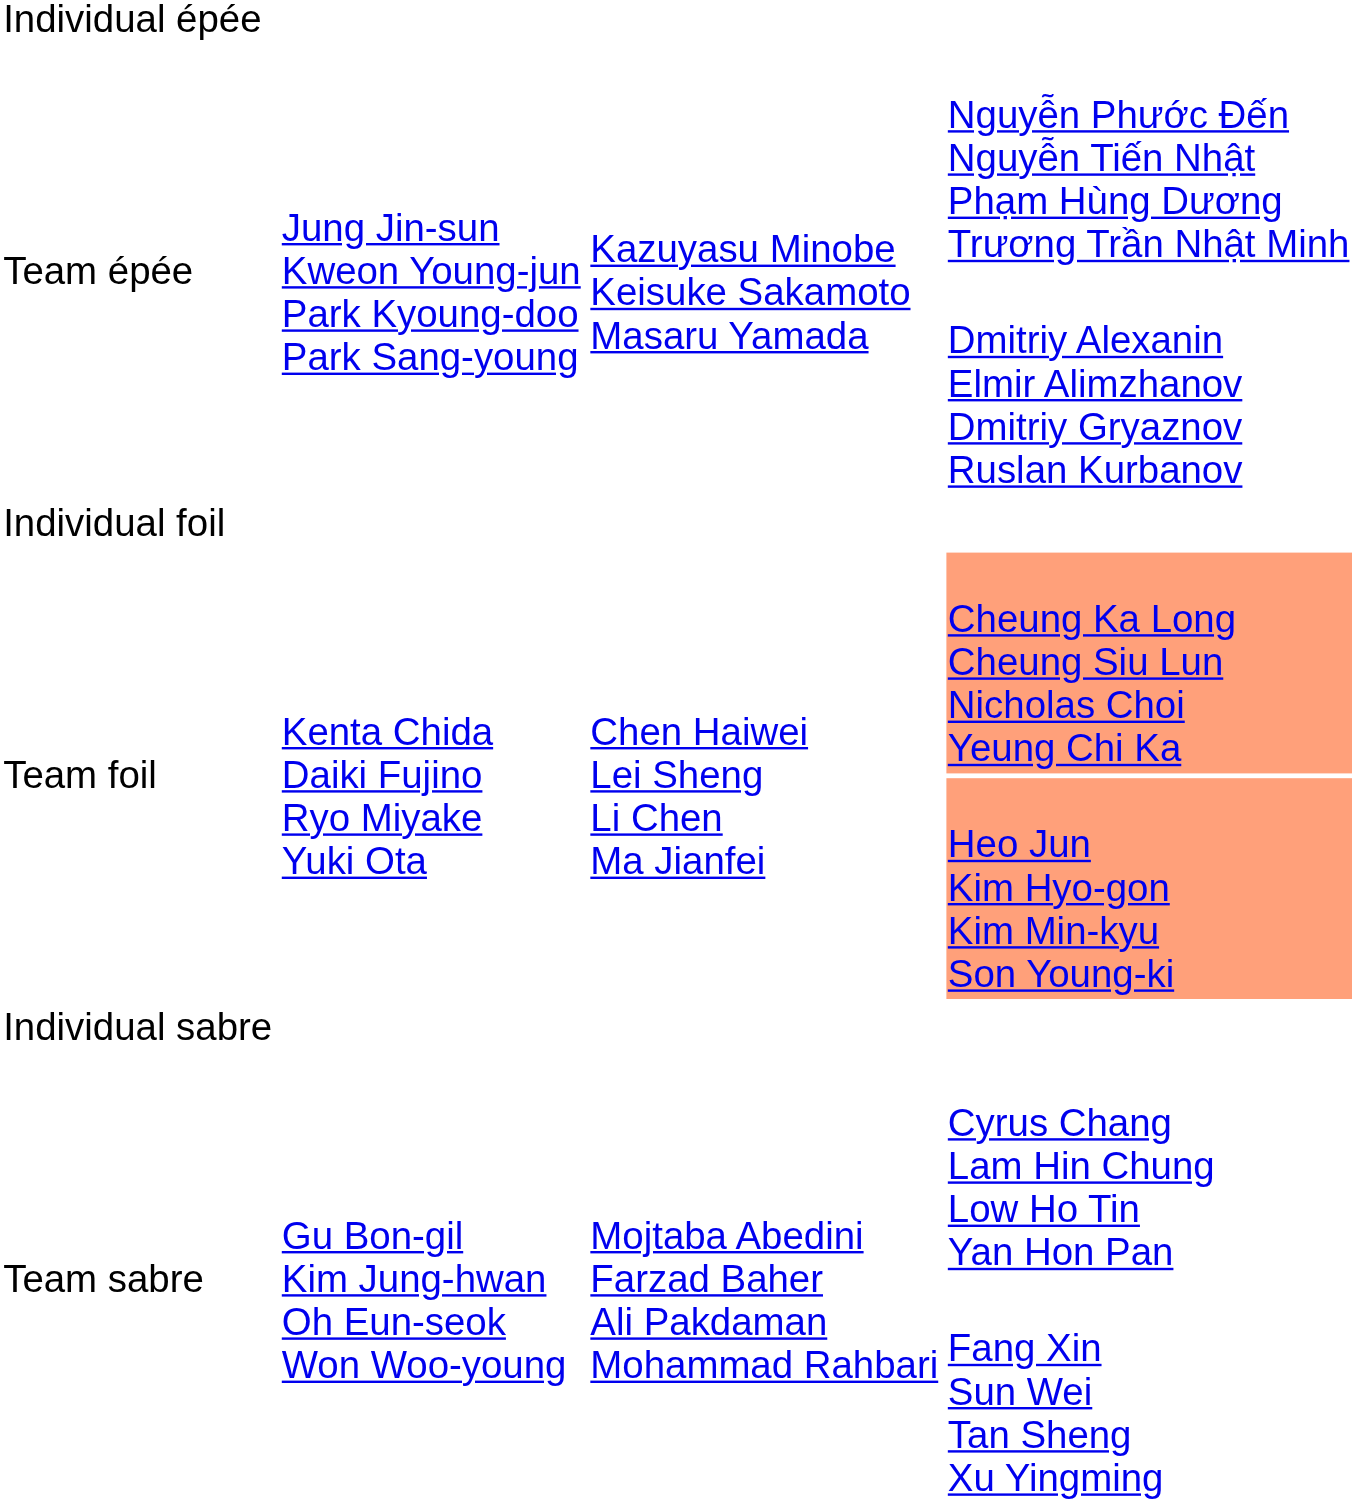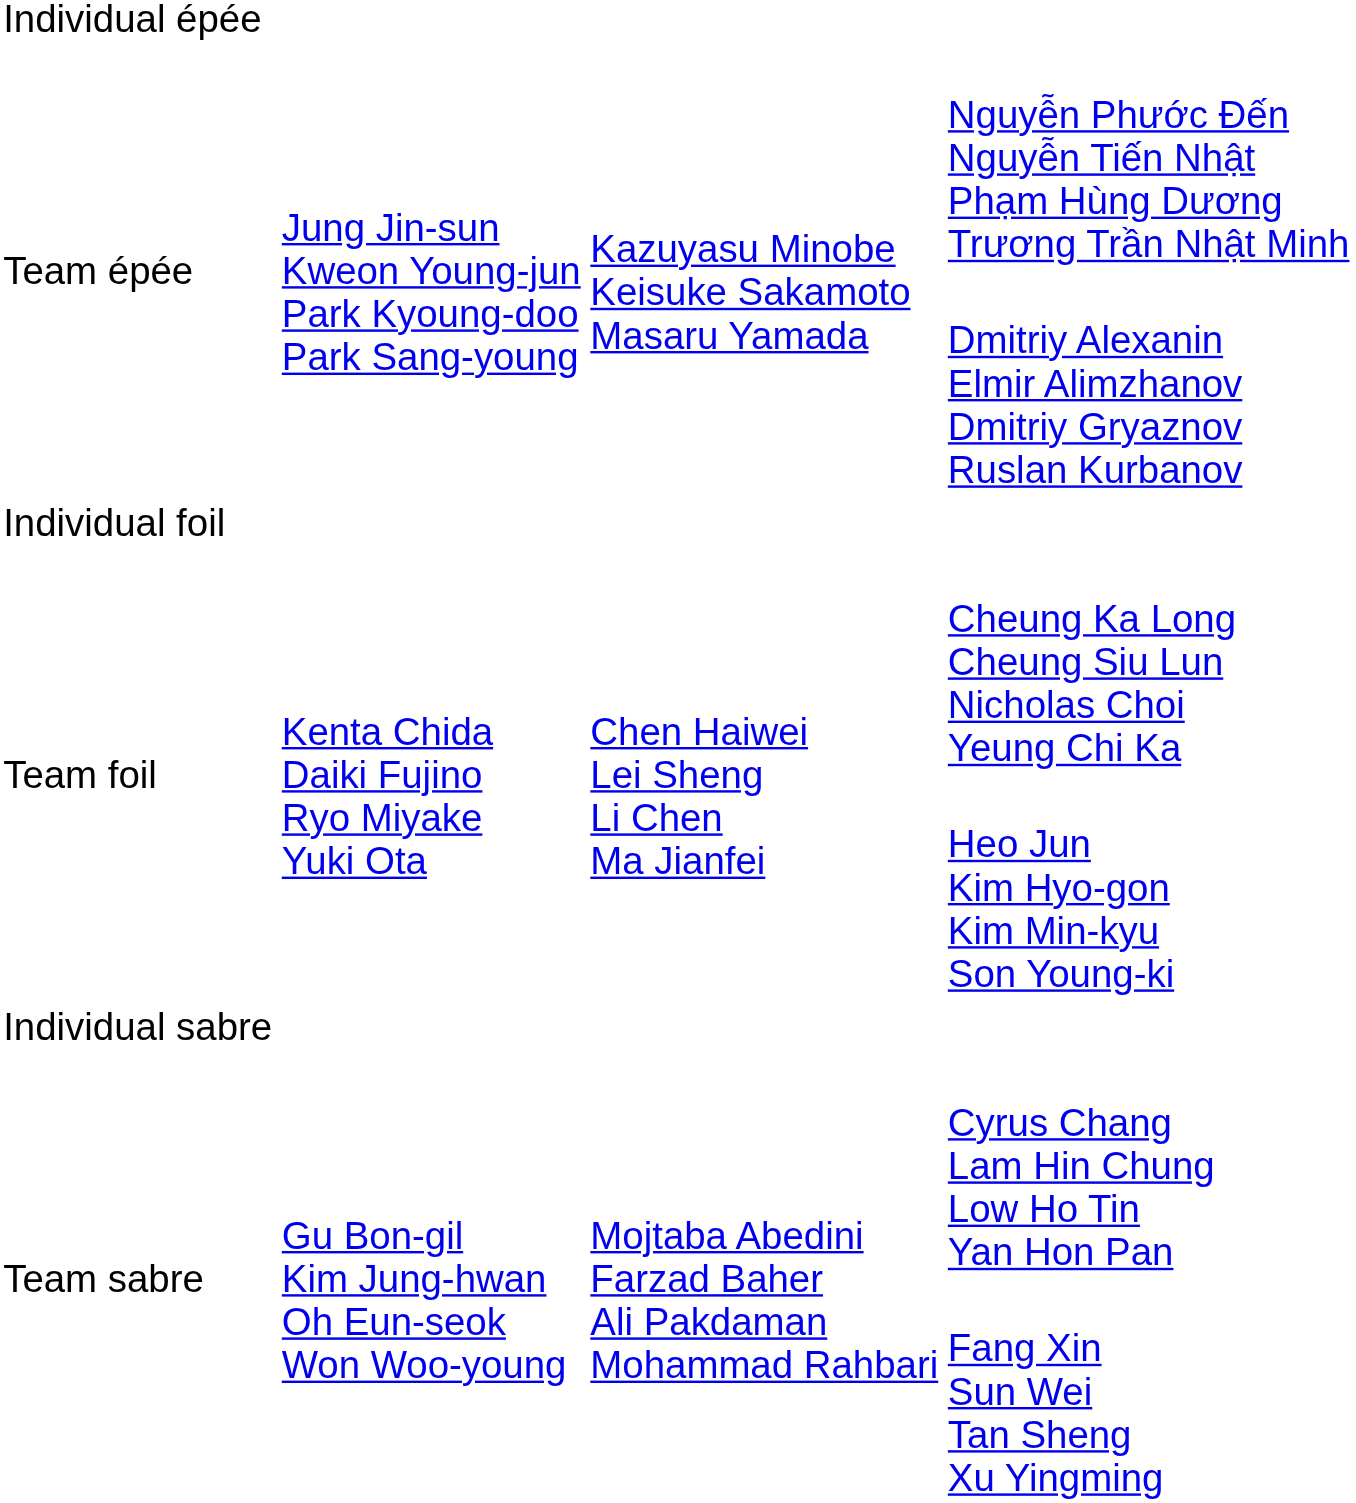Cheung Ka Long Cheung Siu Lun Nicholas Choi Yeung Chi Ka | column 4: lightsalmon background -> no background
Heo Jun Kim Hyo-gon Kim Min-kyu Son Young-ki | column 4: lightsalmon background -> no background
